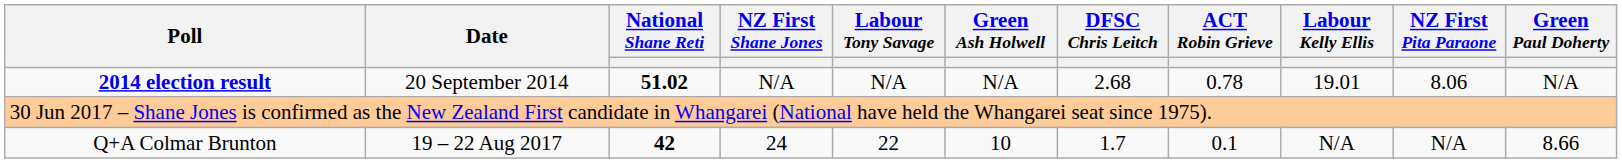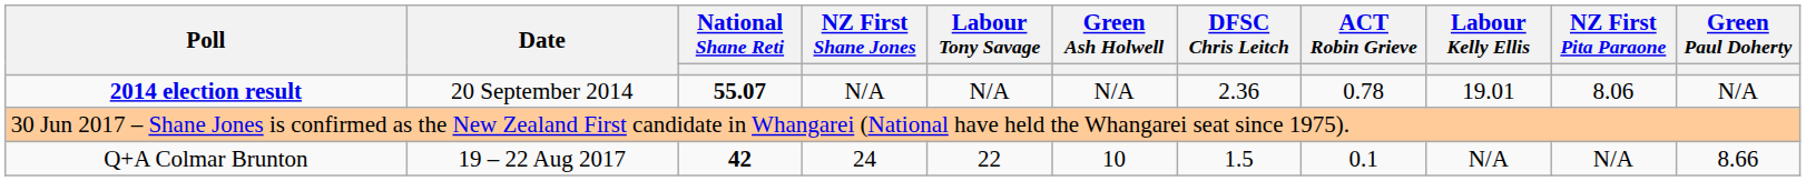2014 election result | National Shane Reti: 51.02 -> 55.07
2014 election result | DFSC Chris Leitch: 2.68 -> 2.36
Q+A Colmar Brunton | DFSC Chris Leitch: 1.7 -> 1.5
